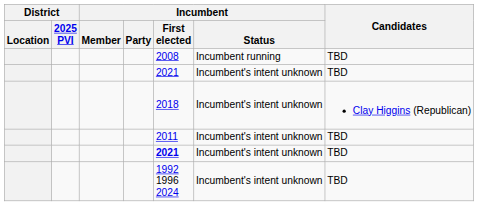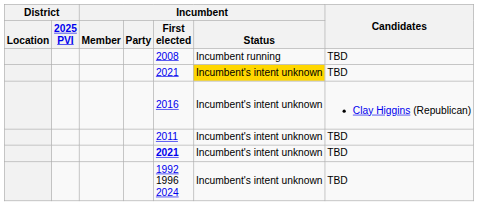row 4 | Incumbent / Status: no background -> gold background
row 5 | Incumbent / First elected: 2018 -> 2016
